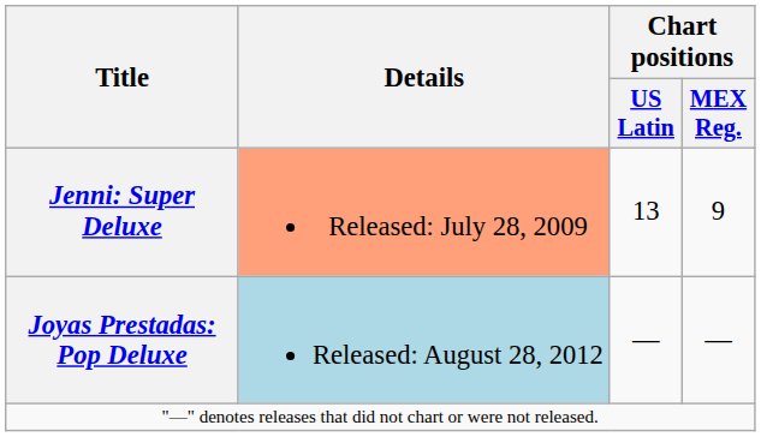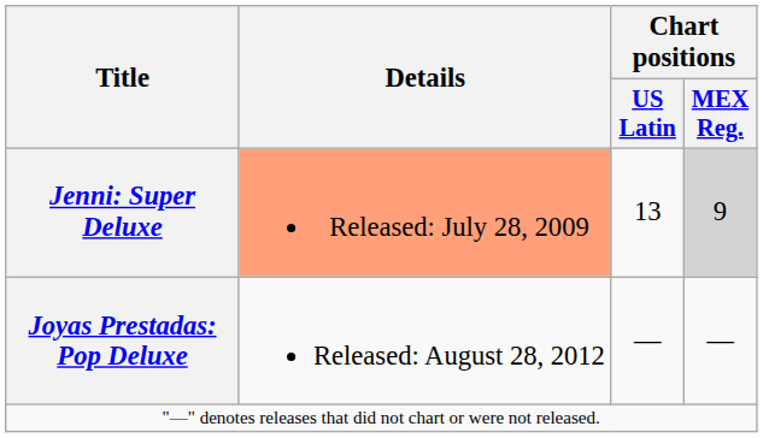Jenni: Super Deluxe | Chart positions / MEX Reg.: no background -> lightgrey background
Joyas Prestadas: Pop Deluxe | Details: lightblue background -> no background
